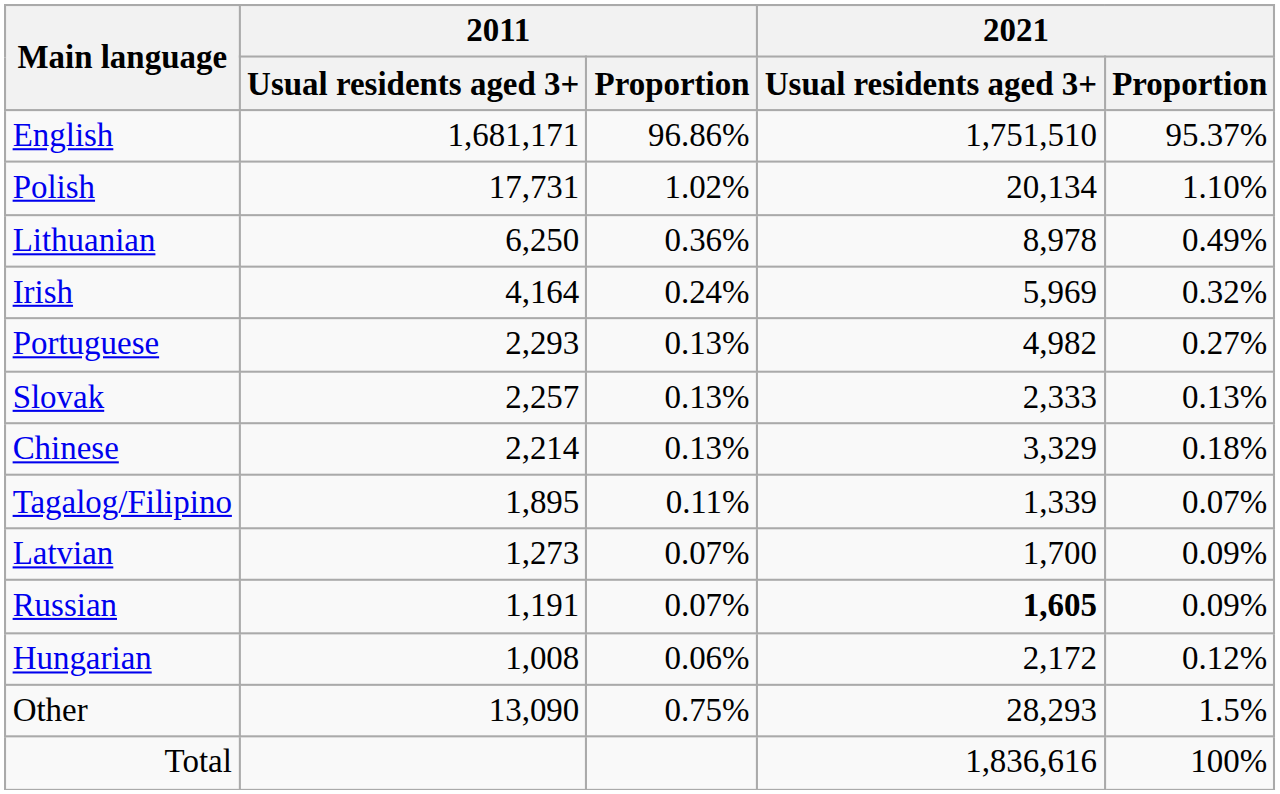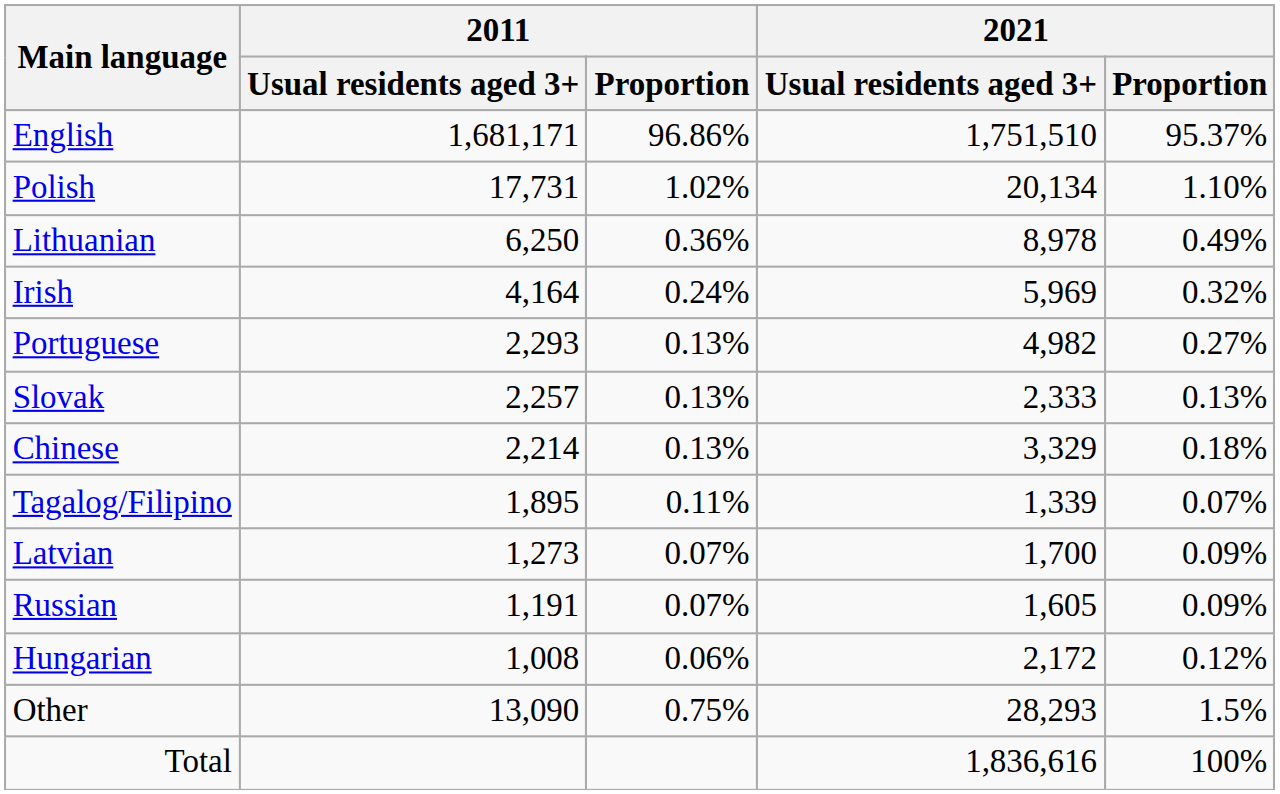Russian | 2021 / Usual residents aged 3+: bold -> normal
